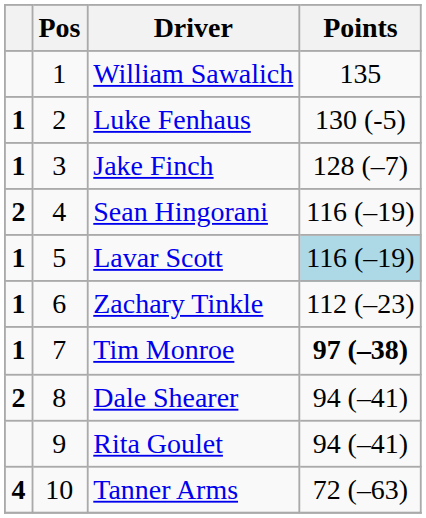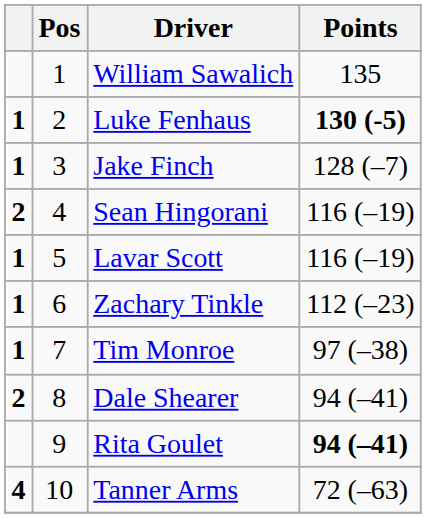Luke Fenhaus | Points: normal -> bold
Lavar Scott | Points: lightblue background -> no background
Tim Monroe | Points: bold -> normal
Rita Goulet | Points: normal -> bold
